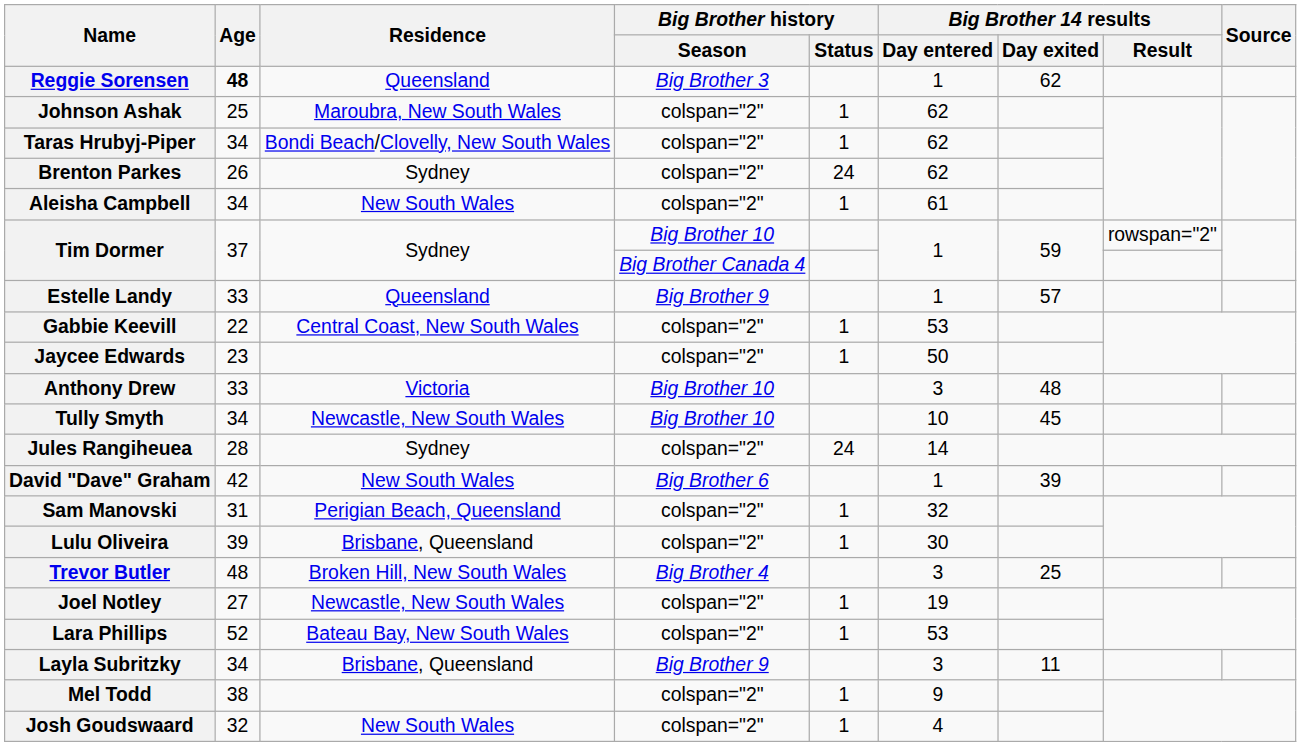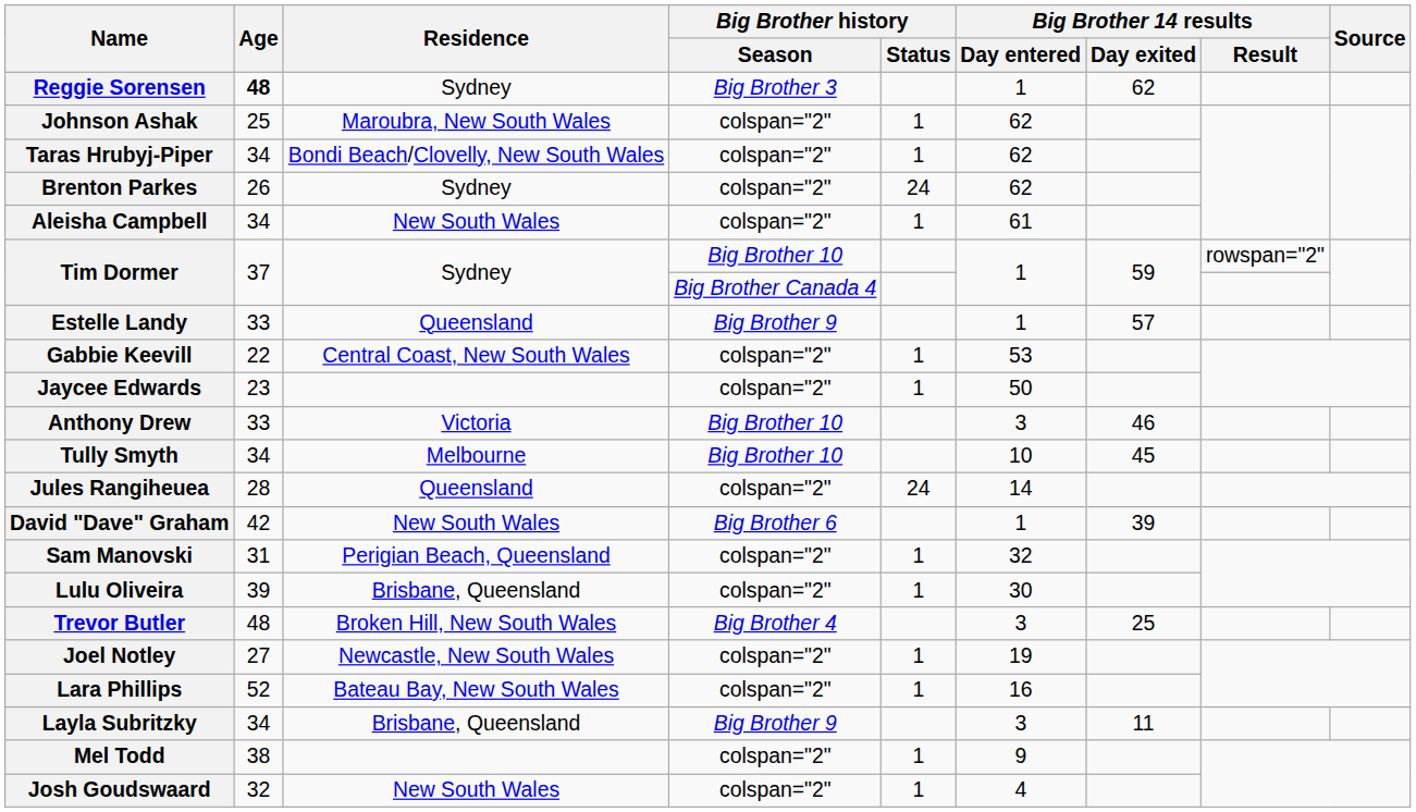Reggie Sorensen | Residence: Queensland -> Sydney
Anthony Drew | Big Brother 14 results / Day exited: 48 -> 46
Tully Smyth | Residence: Newcastle, New South Wales -> Melbourne
Jules Rangiheuea | Residence: Sydney -> Queensland
Lara Phillips | Big Brother 14 results / Day entered: 53 -> 16
